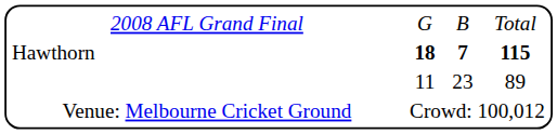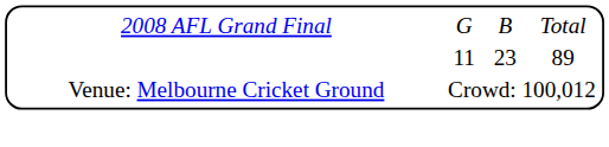- row: Hawthorn | 18 | 7 | 115
